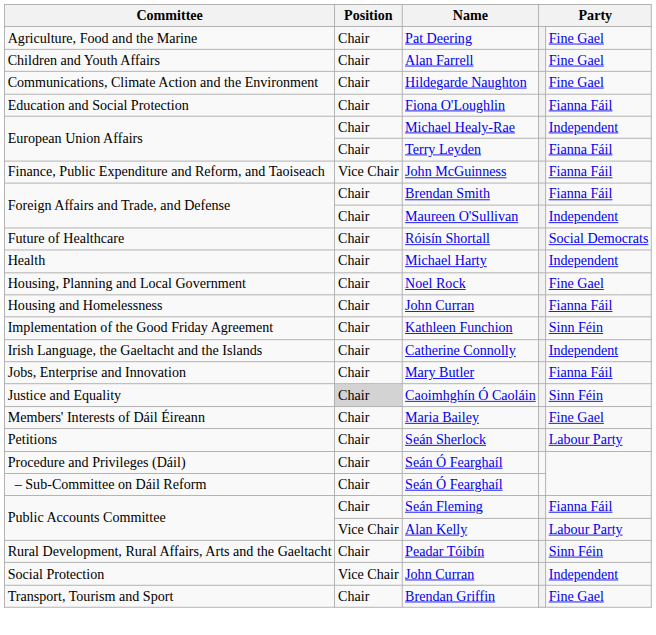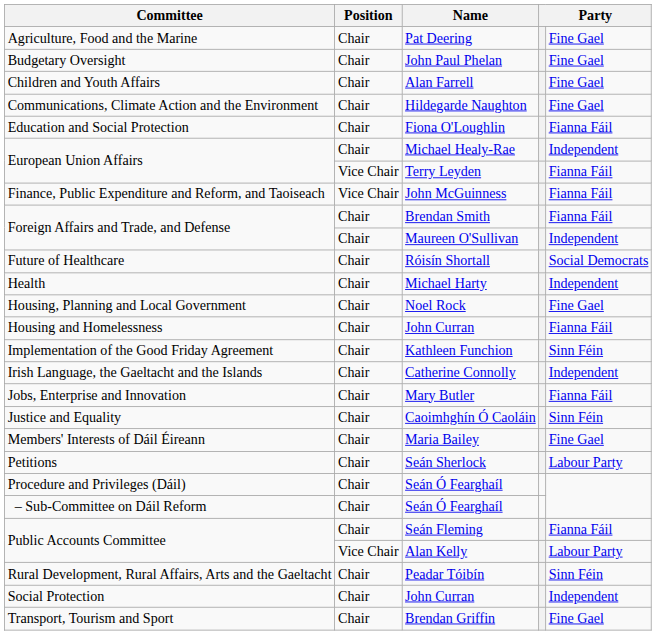+ row: Budgetary Oversight | Chair | John Paul Phelan | Fine Gael
Terry Leyden | Position: Chair -> Vice Chair
Caoimhghín Ó Caoláin | Position: lightgrey background -> no background
Social Protection / John Curran | Position: Vice Chair -> Chair
